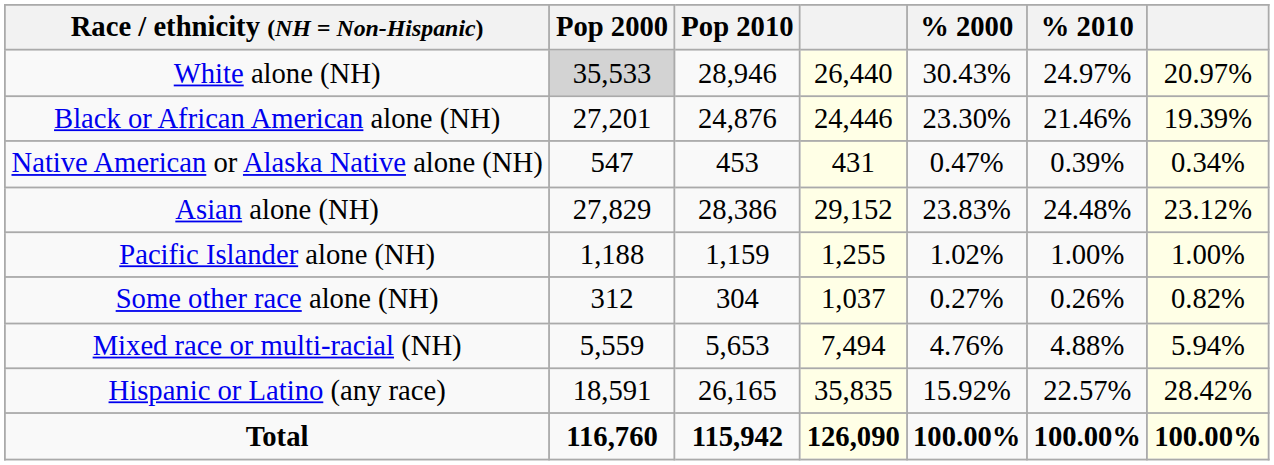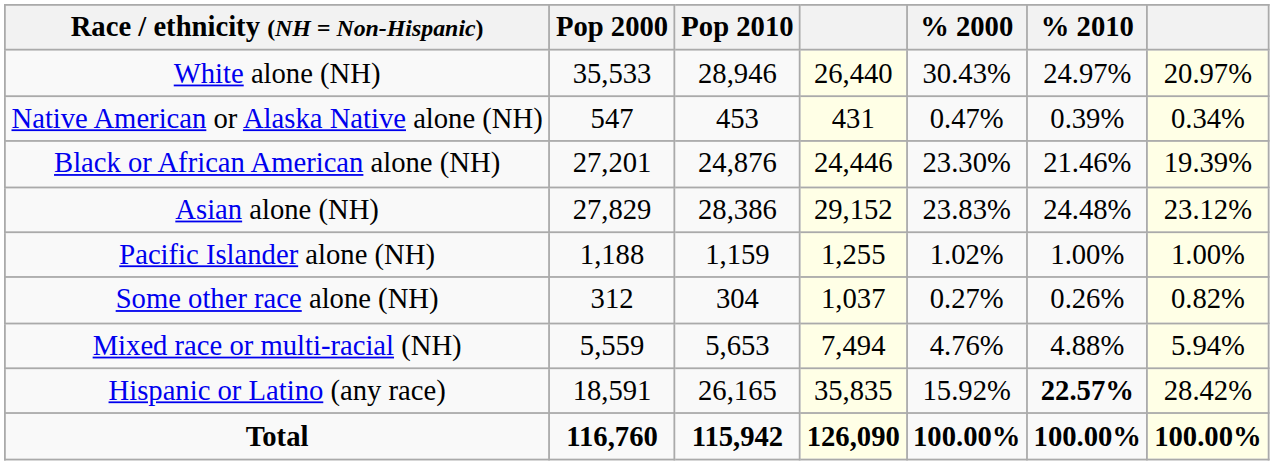White alone (NH) | Pop 2000: lightgrey background -> no background
rows swapped: Black or African American alone (NH) <-> Native American or Alaska Native alone (NH)
Hispanic or Latino (any race) | % 2010: normal -> bold
